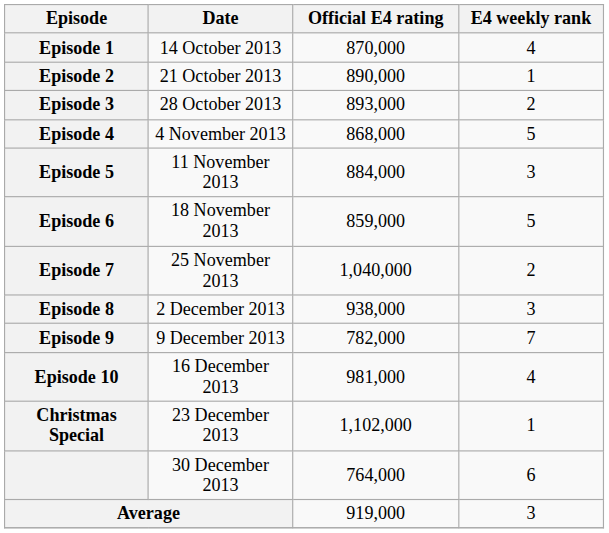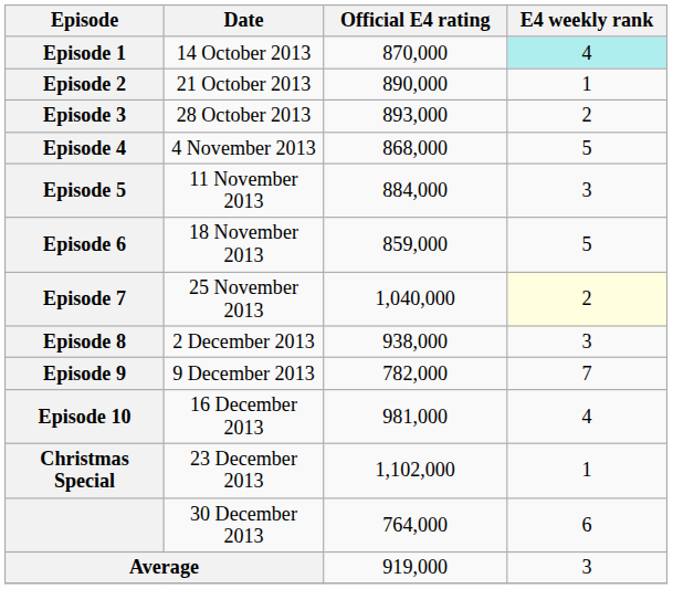Episode 1 | E4 weekly rank: no background -> paleturquoise background
Episode 7 | E4 weekly rank: no background -> lightyellow background
